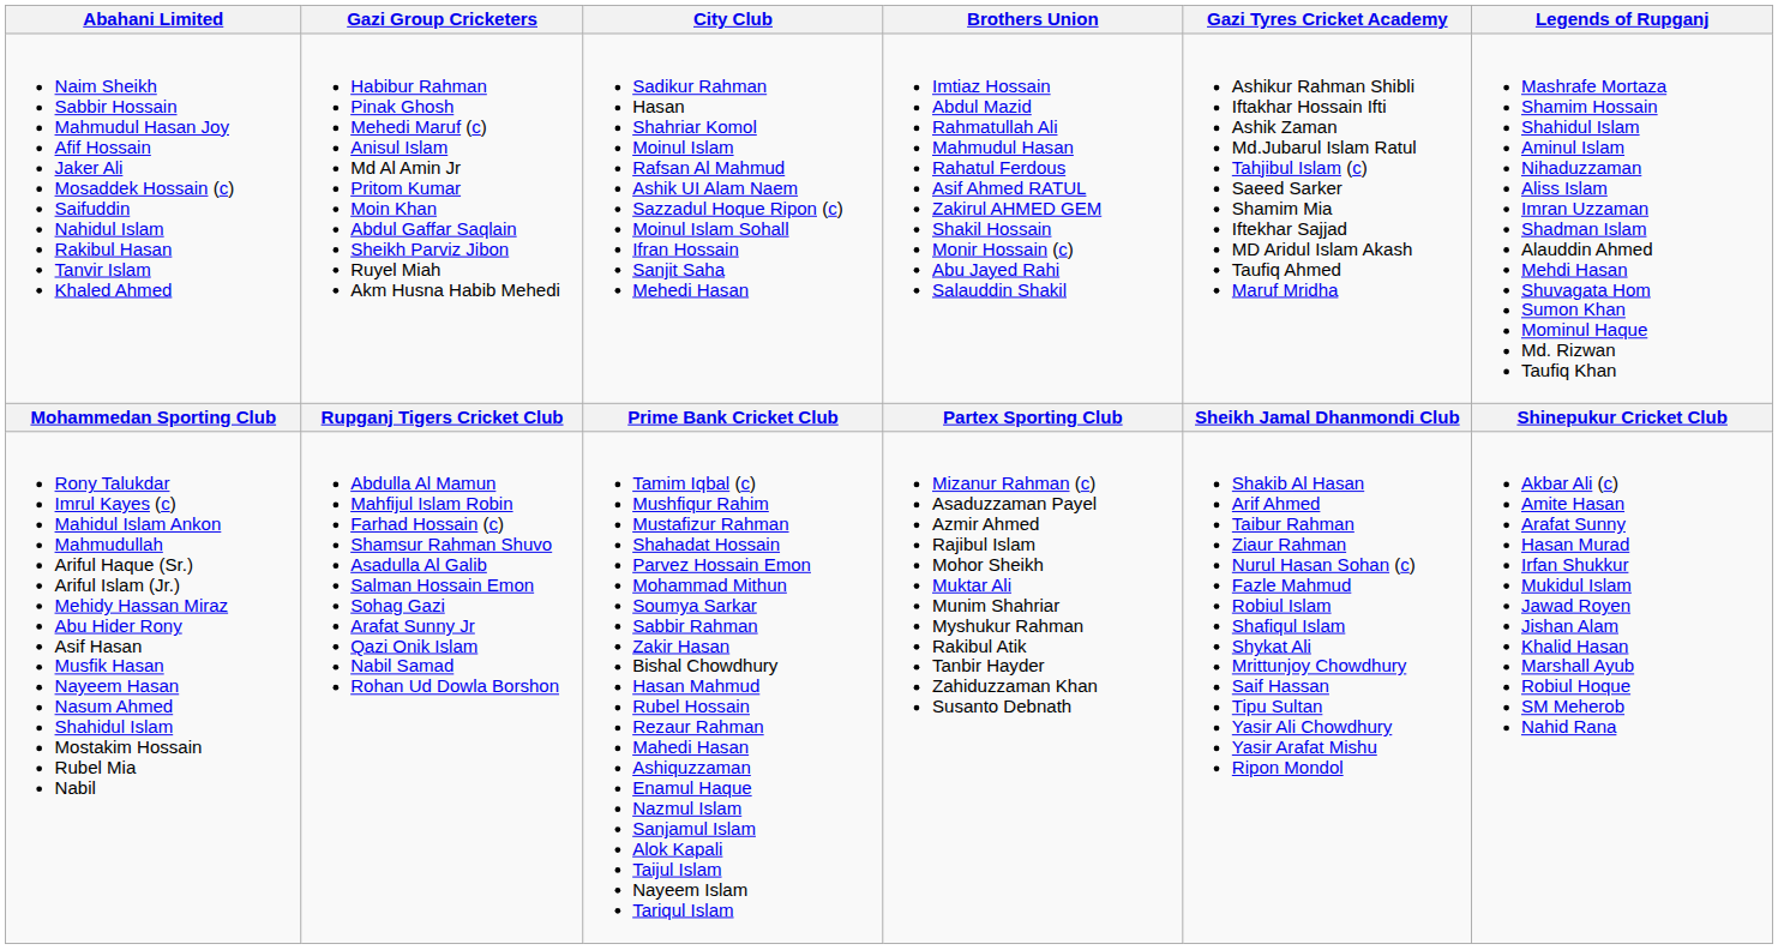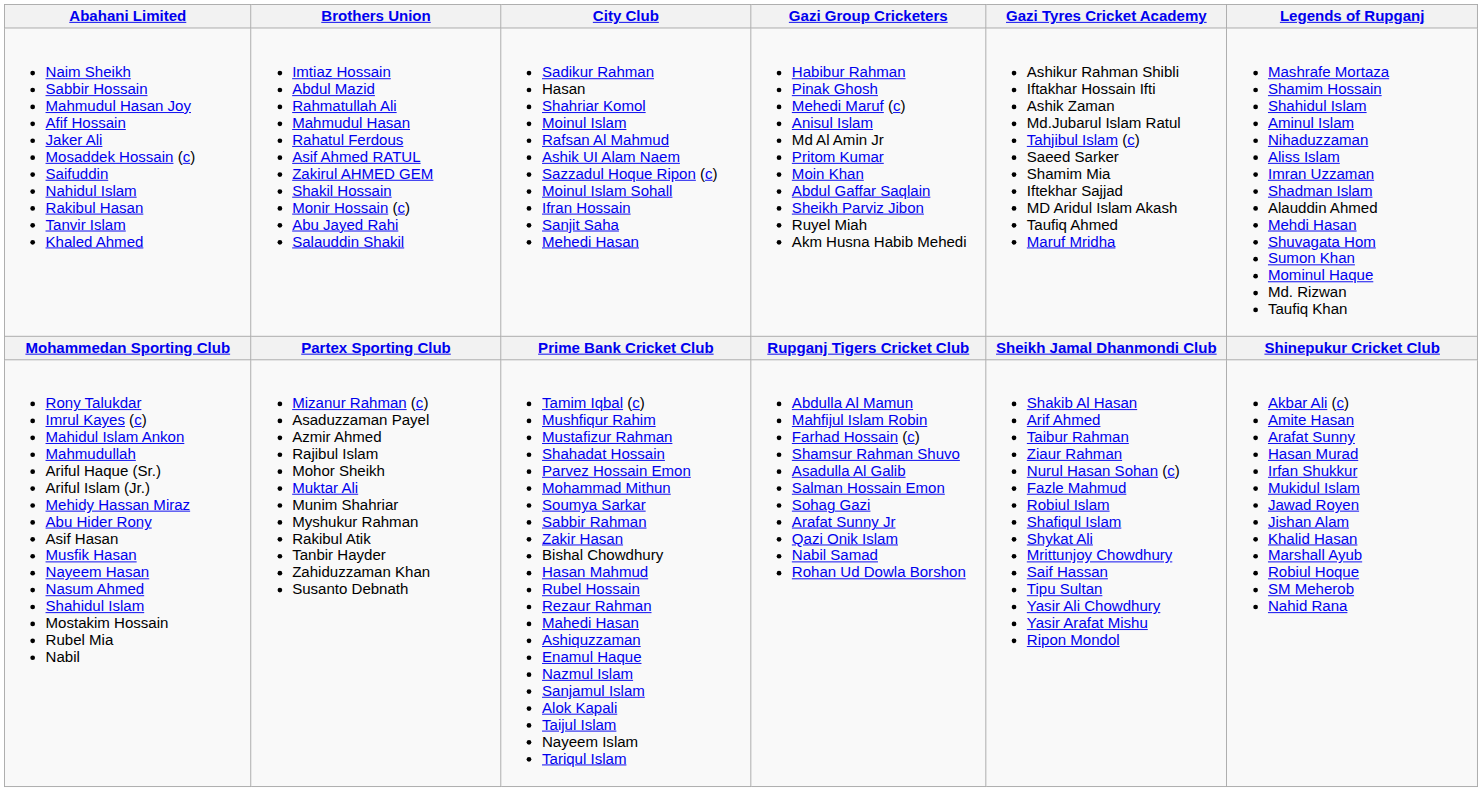columns swapped: Brothers Union <-> Gazi Group Cricketers
